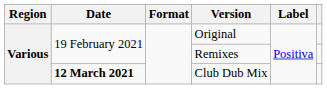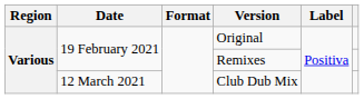Club Dub Mix | Date: bold -> normal
